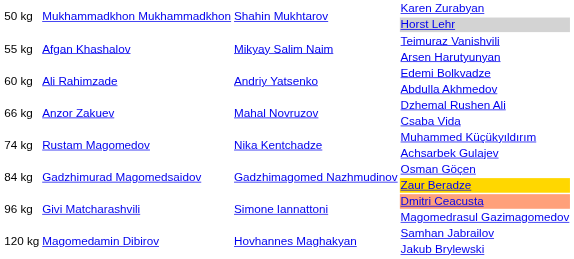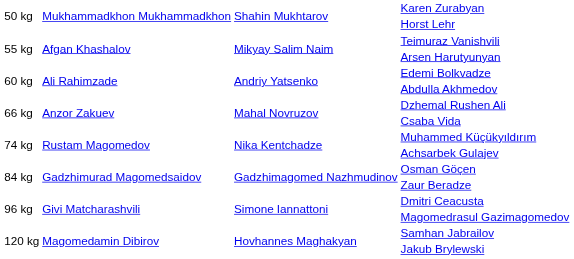Horst Lehr | column 4: lightgrey background -> no background
Zaur Beradze | column 4: gold background -> no background
Dmitri Ceacusta | column 4: lightsalmon background -> no background
